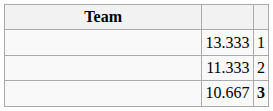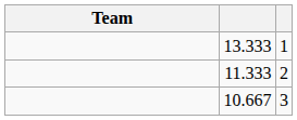10.667 | column 3: bold -> normal
